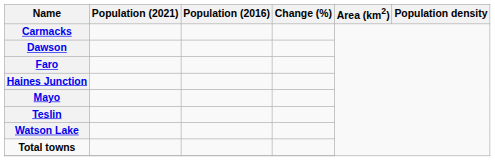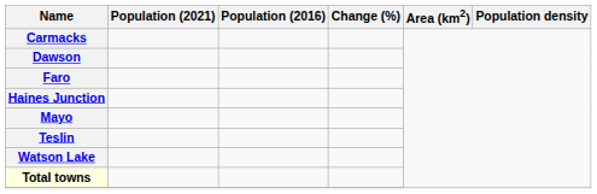Total towns | Name: no background -> lightyellow background
